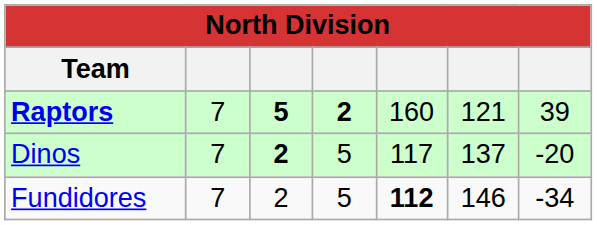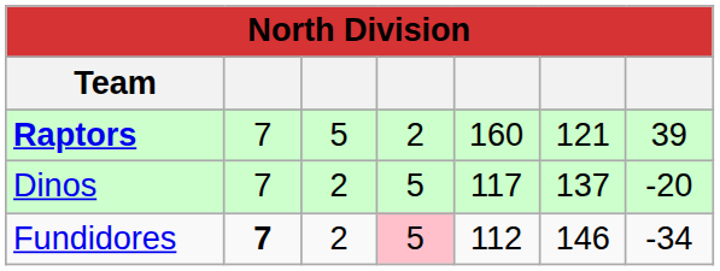Raptors | column 3: bold -> normal
Raptors | column 4: bold -> normal
Dinos | column 3: bold -> normal
Fundidores | column 2: normal -> bold
Fundidores | column 4: no background -> pink background
Fundidores | column 5: bold -> normal
